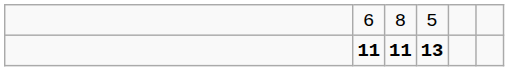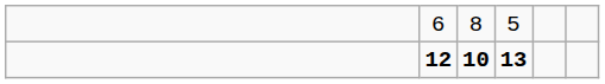row 2 | column 2: 11 -> 12
row 2 | column 3: 11 -> 10
